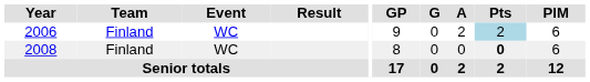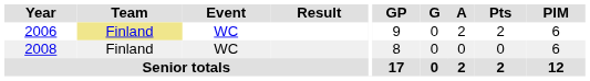2006 | Team: no background -> khaki background
2006 | Pts: lightblue background -> no background
2008 | Pts: bold -> normal
